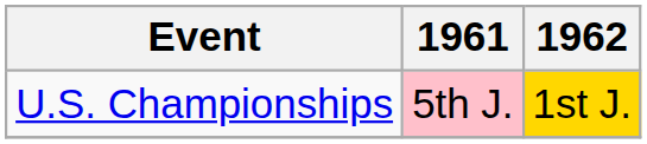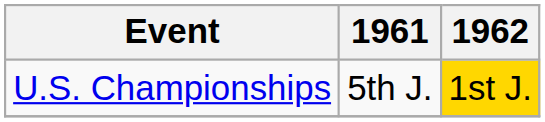U.S. Championships | 1961: pink background -> no background
